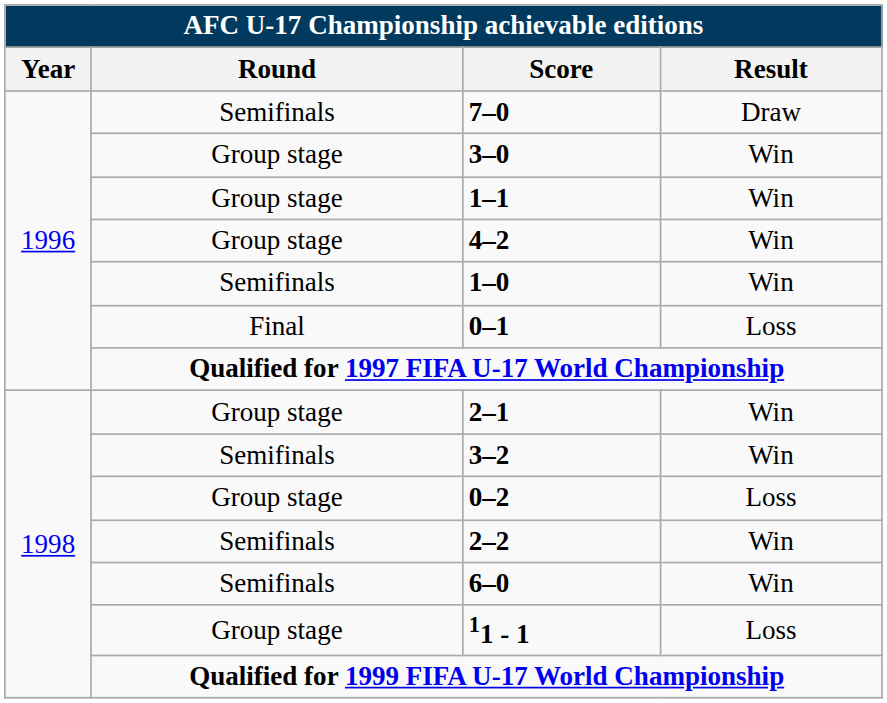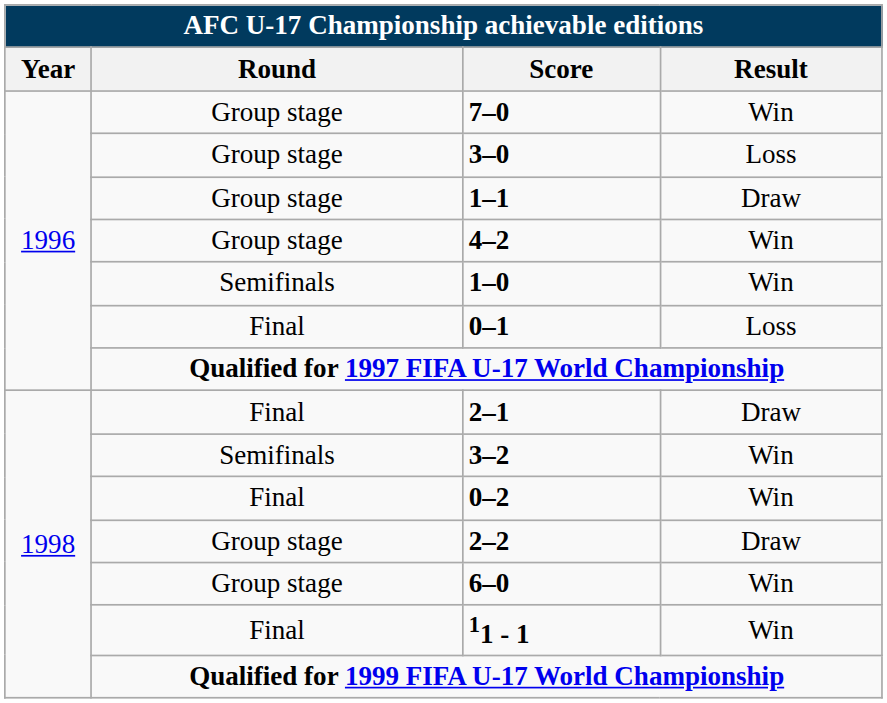7–0 | Round: Semifinals -> Group stage
7–0 | Result: Draw -> Win
3–0 | Result: Win -> Loss
1–1 | Result: Win -> Draw
2–1 | Round: Group stage -> Final
2–1 | Result: Win -> Draw
0–2 | Round: Group stage -> Final
0–2 | Result: Loss -> Win
2–2 | Round: Semifinals -> Group stage
2–2 | Result: Win -> Draw
6–0 | Round: Semifinals -> Group stage
11 - 1 | Round: Group stage -> Final
11 - 1 | Result: Loss -> Win
